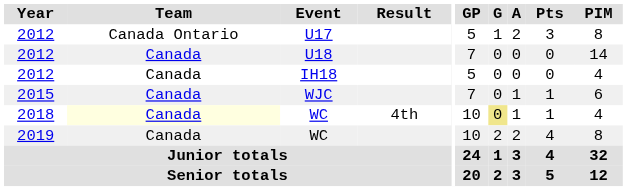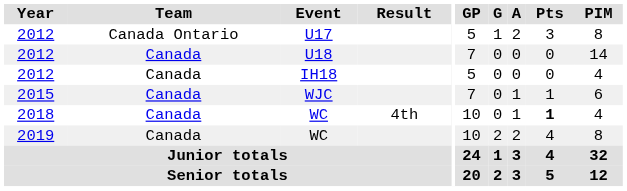2018 / WC | Team: lightyellow background -> no background
2018 / WC | G: khaki background -> no background
2018 / WC | Pts: normal -> bold
